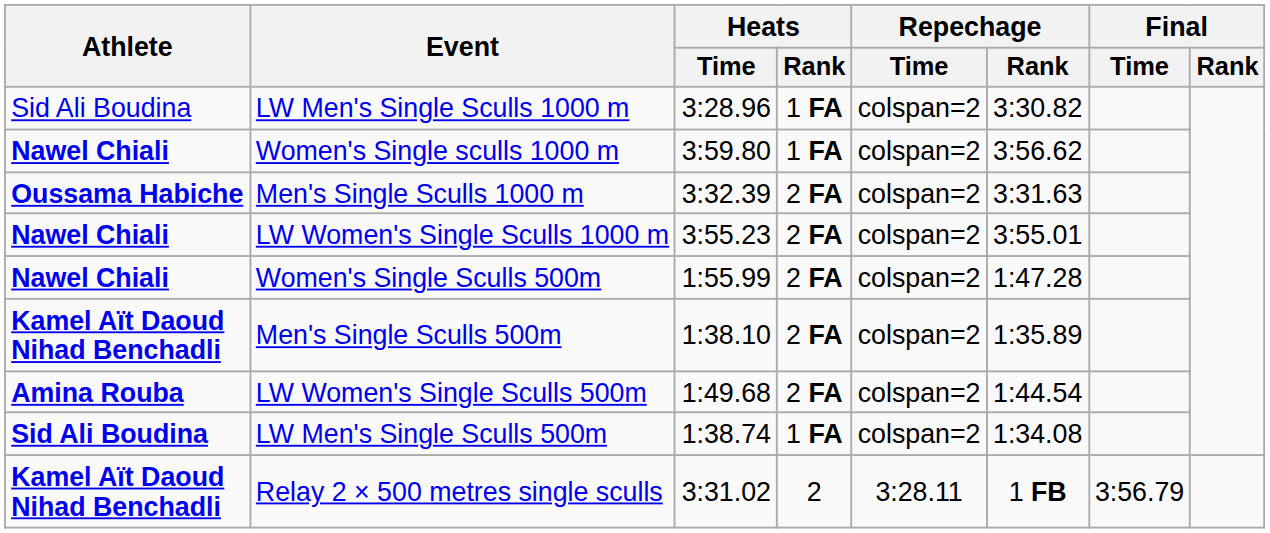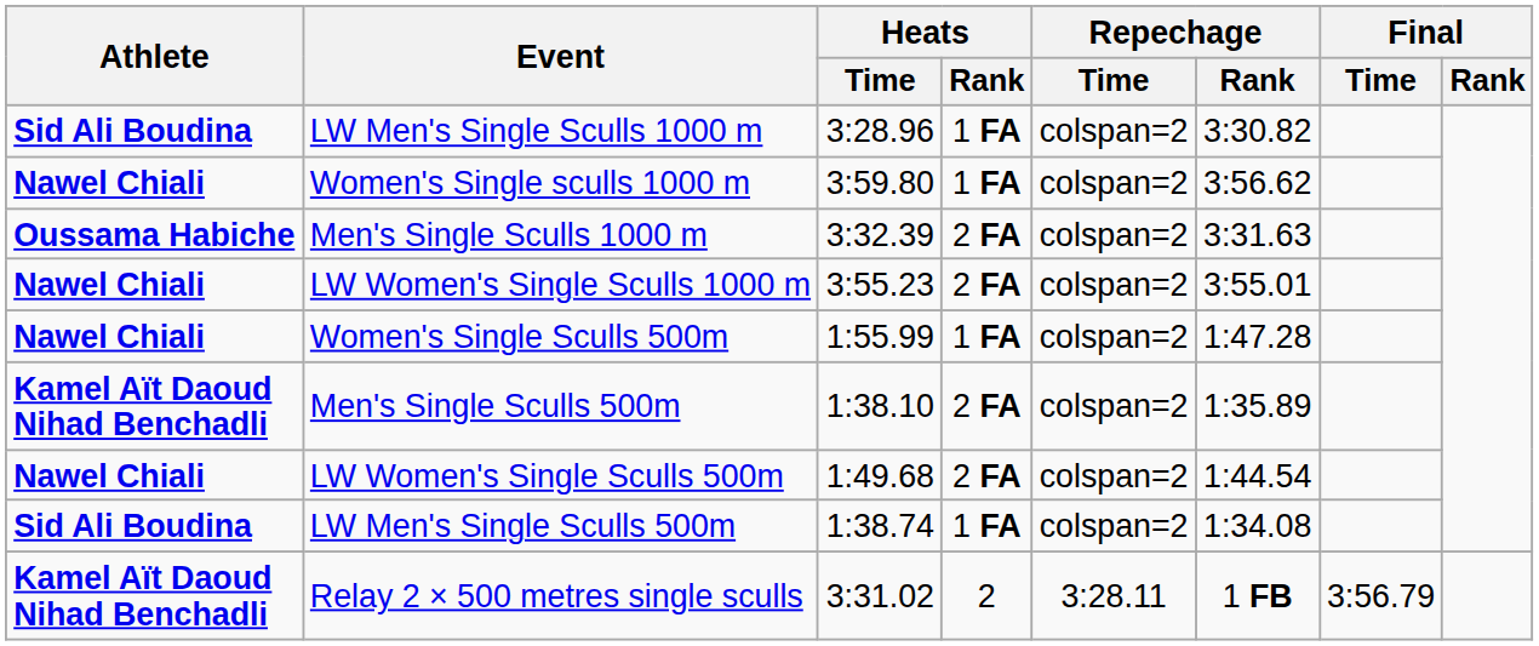LW Men's Single Sculls 1000 m | Athlete: normal -> bold
Women's Single Sculls 500m | Heats / Rank: 2 FA -> 1 FA
LW Women's Single Sculls 500m | Athlete: Amina Rouba -> Nawel Chiali
